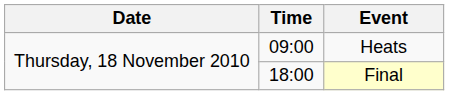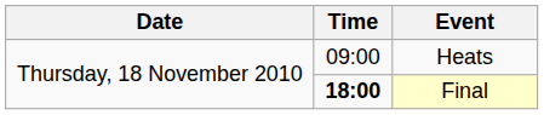Final | Time: normal -> bold
